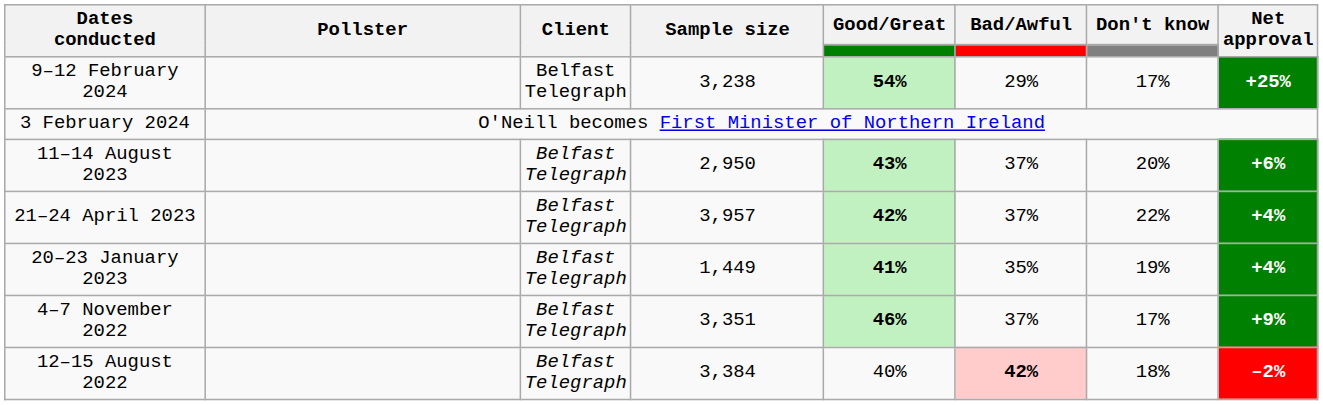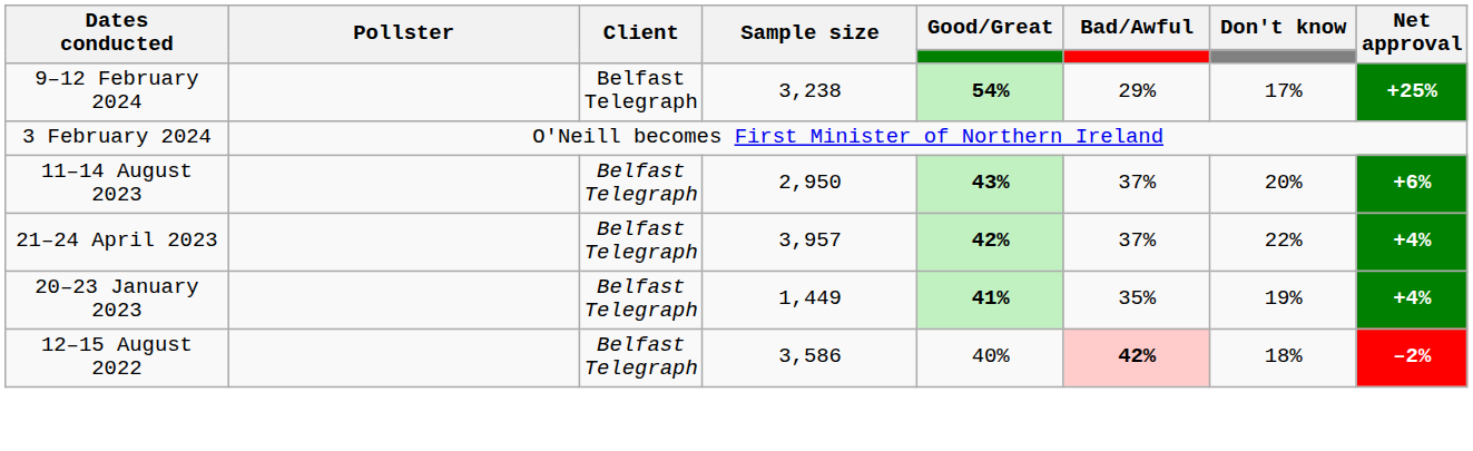- row: 4–7 November 2022 | Belfast Telegraph | 3,351 | 46% | 37% | 17% | +9%
12–15 August 2022 | Sample size: 3,384 -> 3,586
